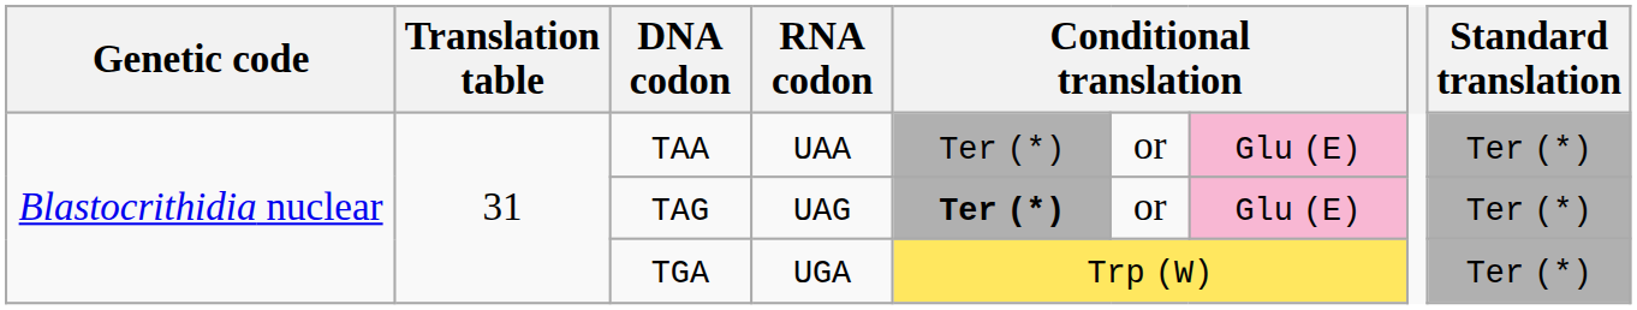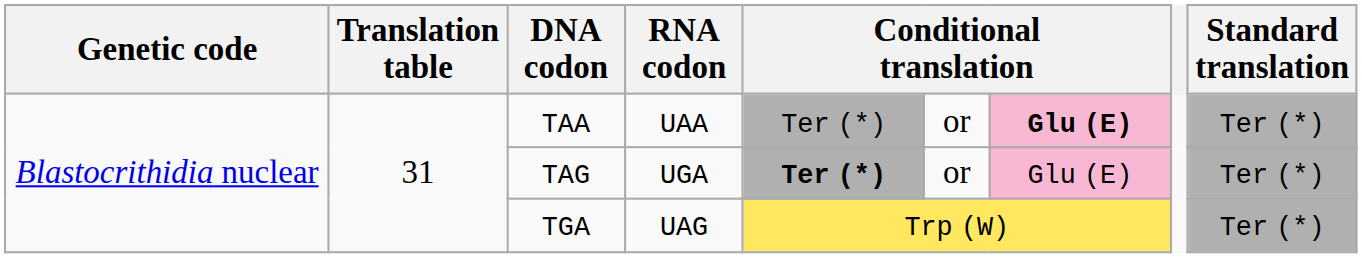TAA | column 7: normal -> bold
TAG | RNA codon: UAG -> UGA
TGA | RNA codon: UGA -> UAG
